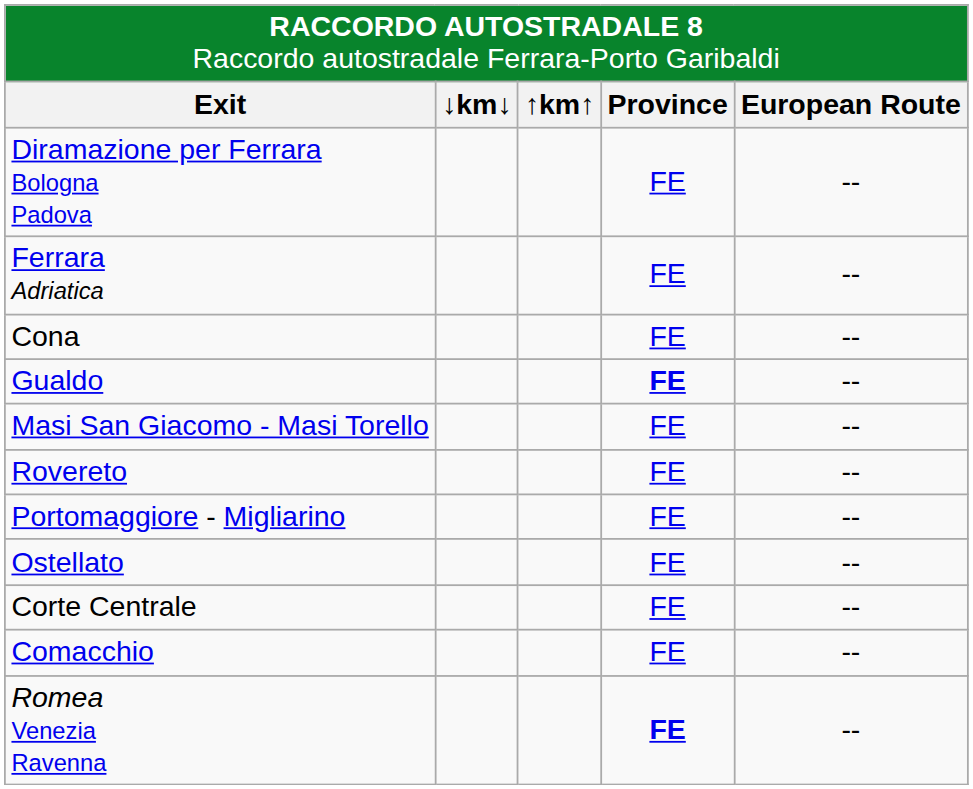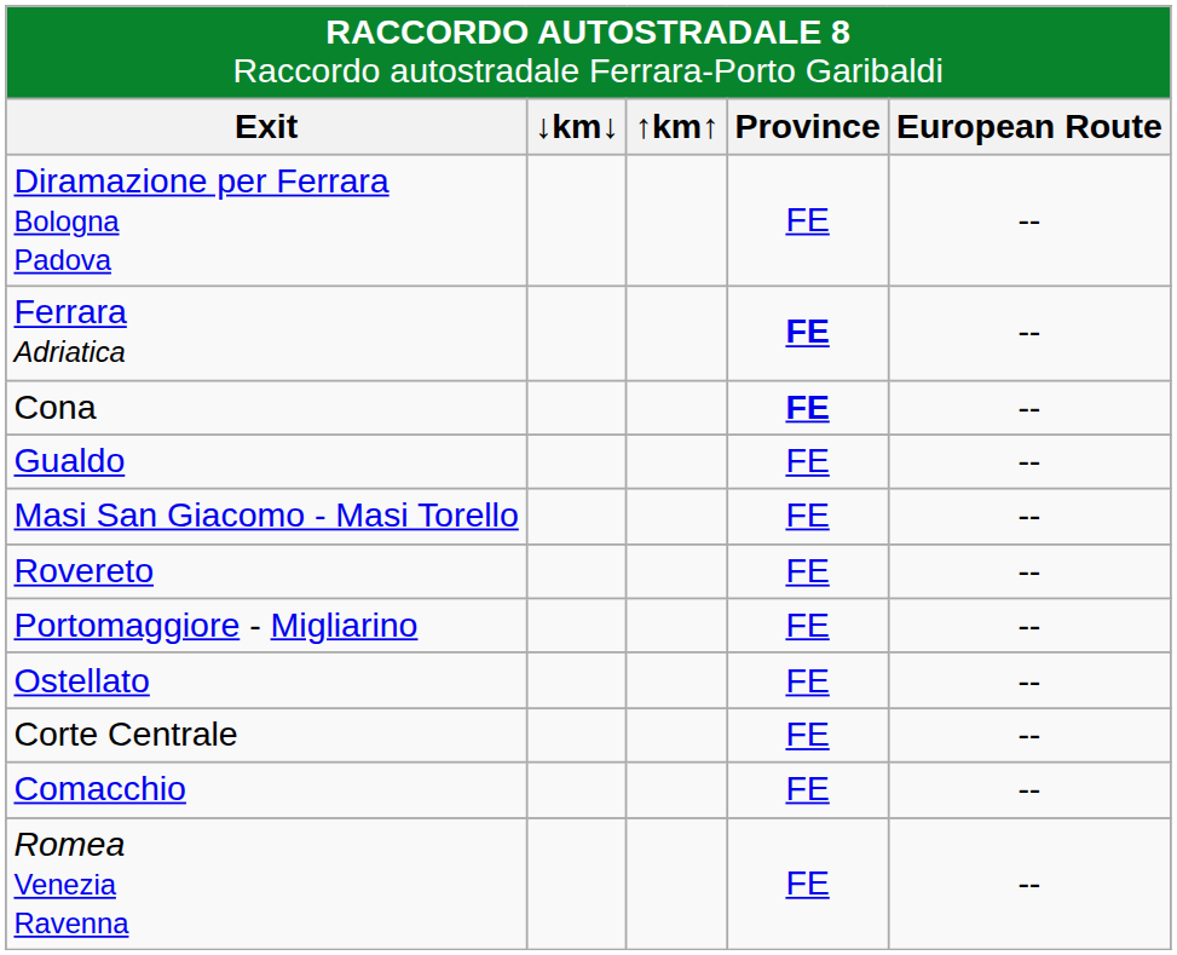Ferrara Adriatica | column 4: normal -> bold
Cona | column 4: normal -> bold
Gualdo | column 4: bold -> normal
Romea Venezia Ravenna | column 4: bold -> normal
